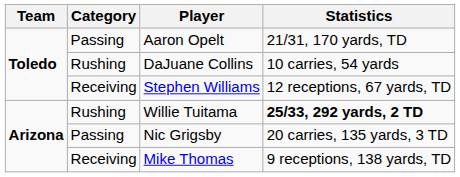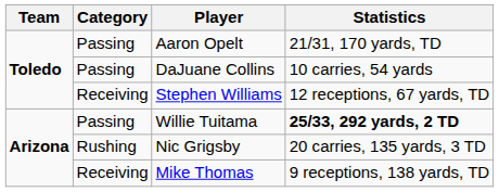DaJuane Collins | Category: Rushing -> Passing
Willie Tuitama | Category: Rushing -> Passing
Nic Grigsby | Category: Passing -> Rushing
